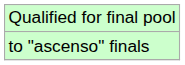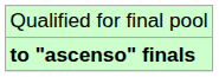row 2 | column 1: normal -> bold
